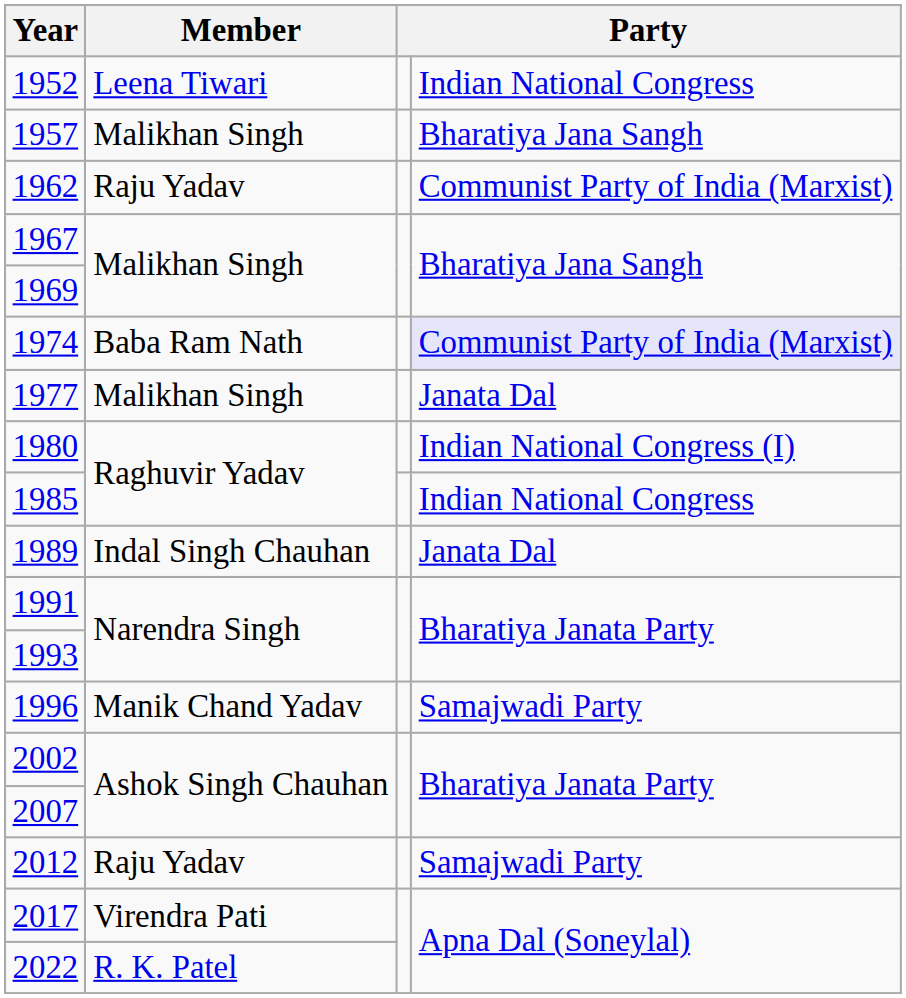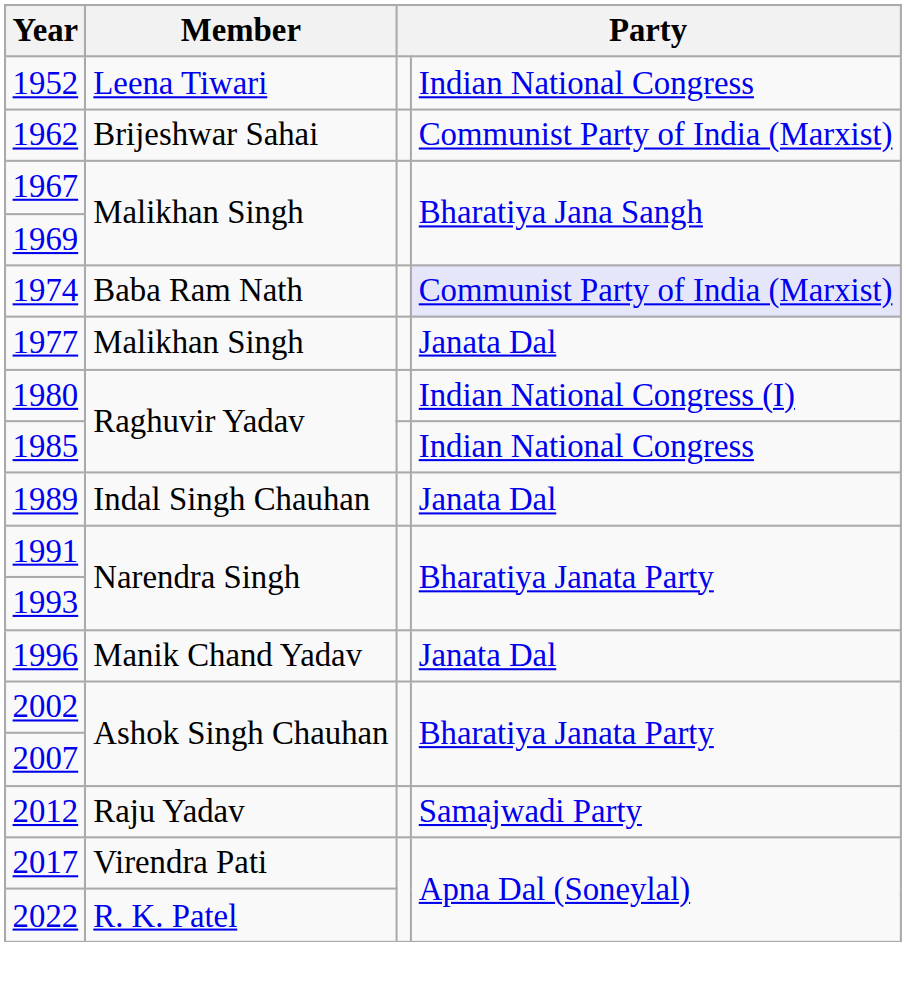- row: 1957 | Malikhan Singh | Bharatiya Jana Sangh
1962 | Member: Raju Yadav -> Brijeshwar Sahai
1996 | column 4: Samajwadi Party -> Janata Dal
